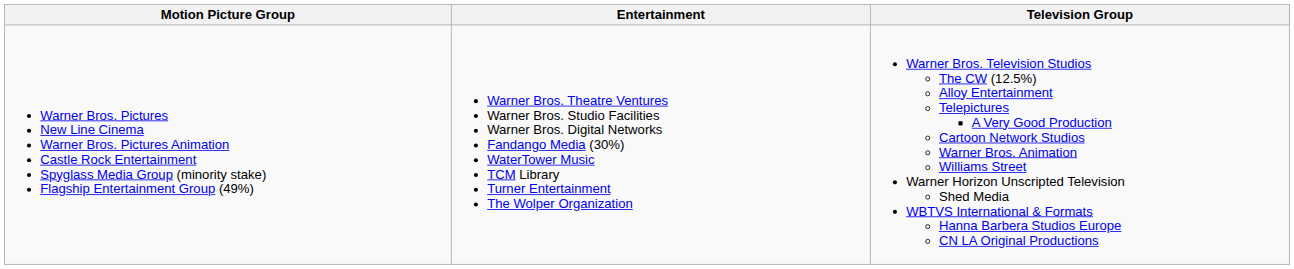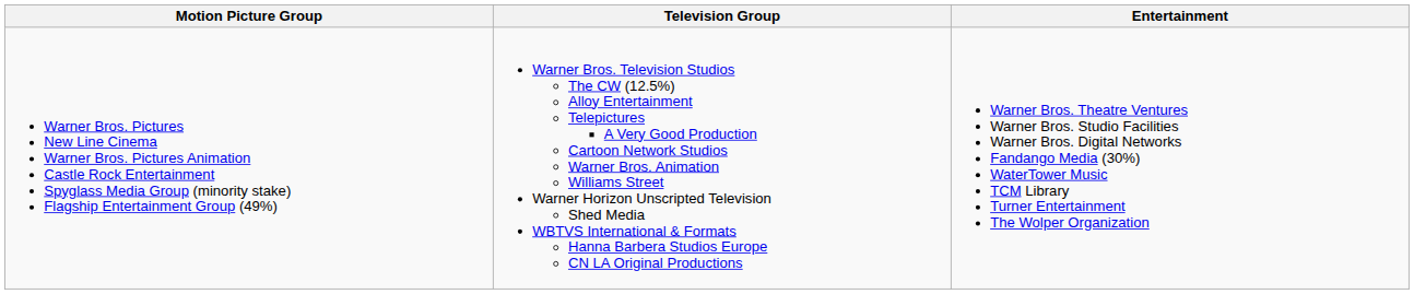columns swapped: Television Group <-> Entertainment
